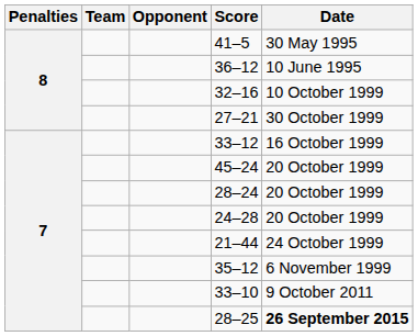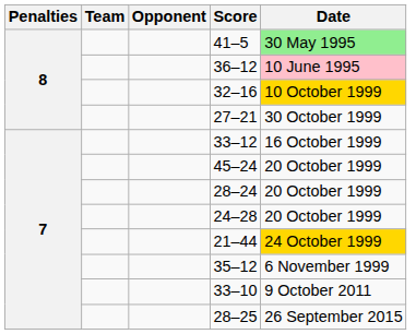41–5 | Date: no background -> lightgreen background
36–12 | Date: no background -> pink background
32–16 | Date: no background -> gold background
21–44 | Date: no background -> gold background
28–25 | Date: bold -> normal
